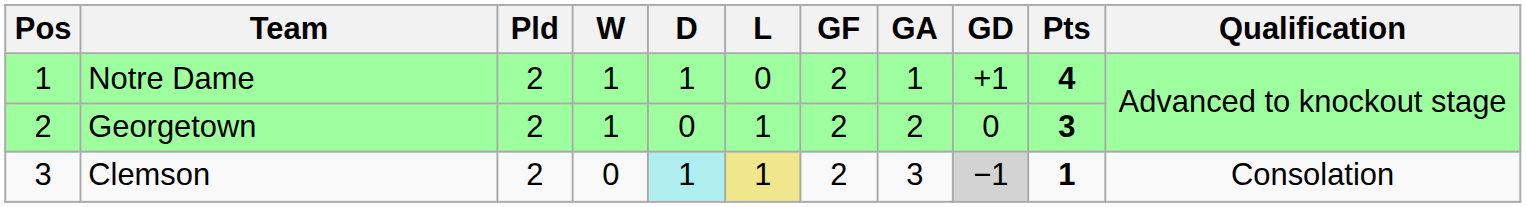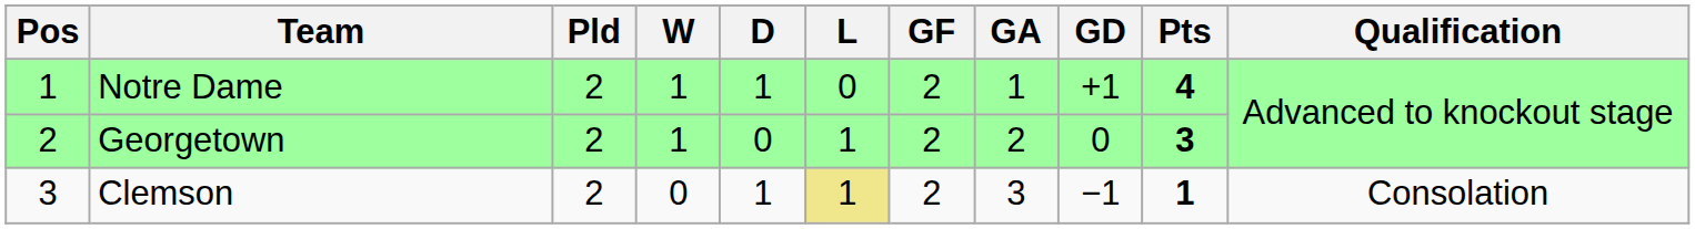Clemson | D: paleturquoise background -> no background
Clemson | GD: lightgrey background -> no background
